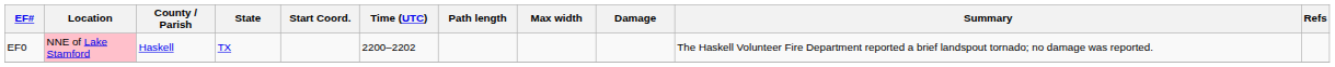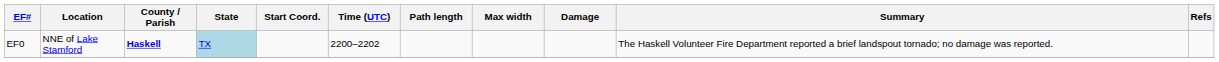EF0 | Location: pink background -> no background
EF0 | County / Parish: normal -> bold
EF0 | State: no background -> lightblue background
